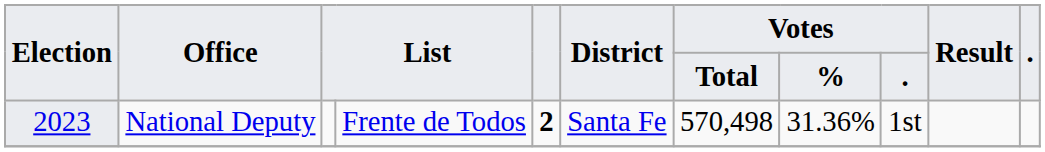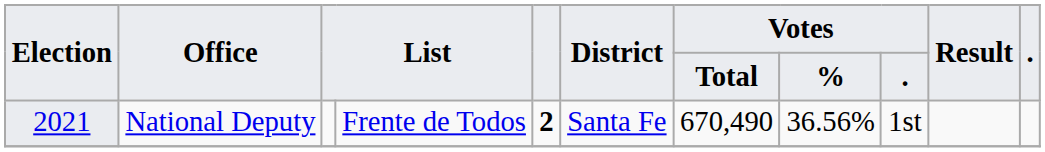National Deputy | Election: 2023 -> 2021
National Deputy | Votes / Total: 570,498 -> 670,490
National Deputy | Votes / %: 31.36% -> 36.56%
